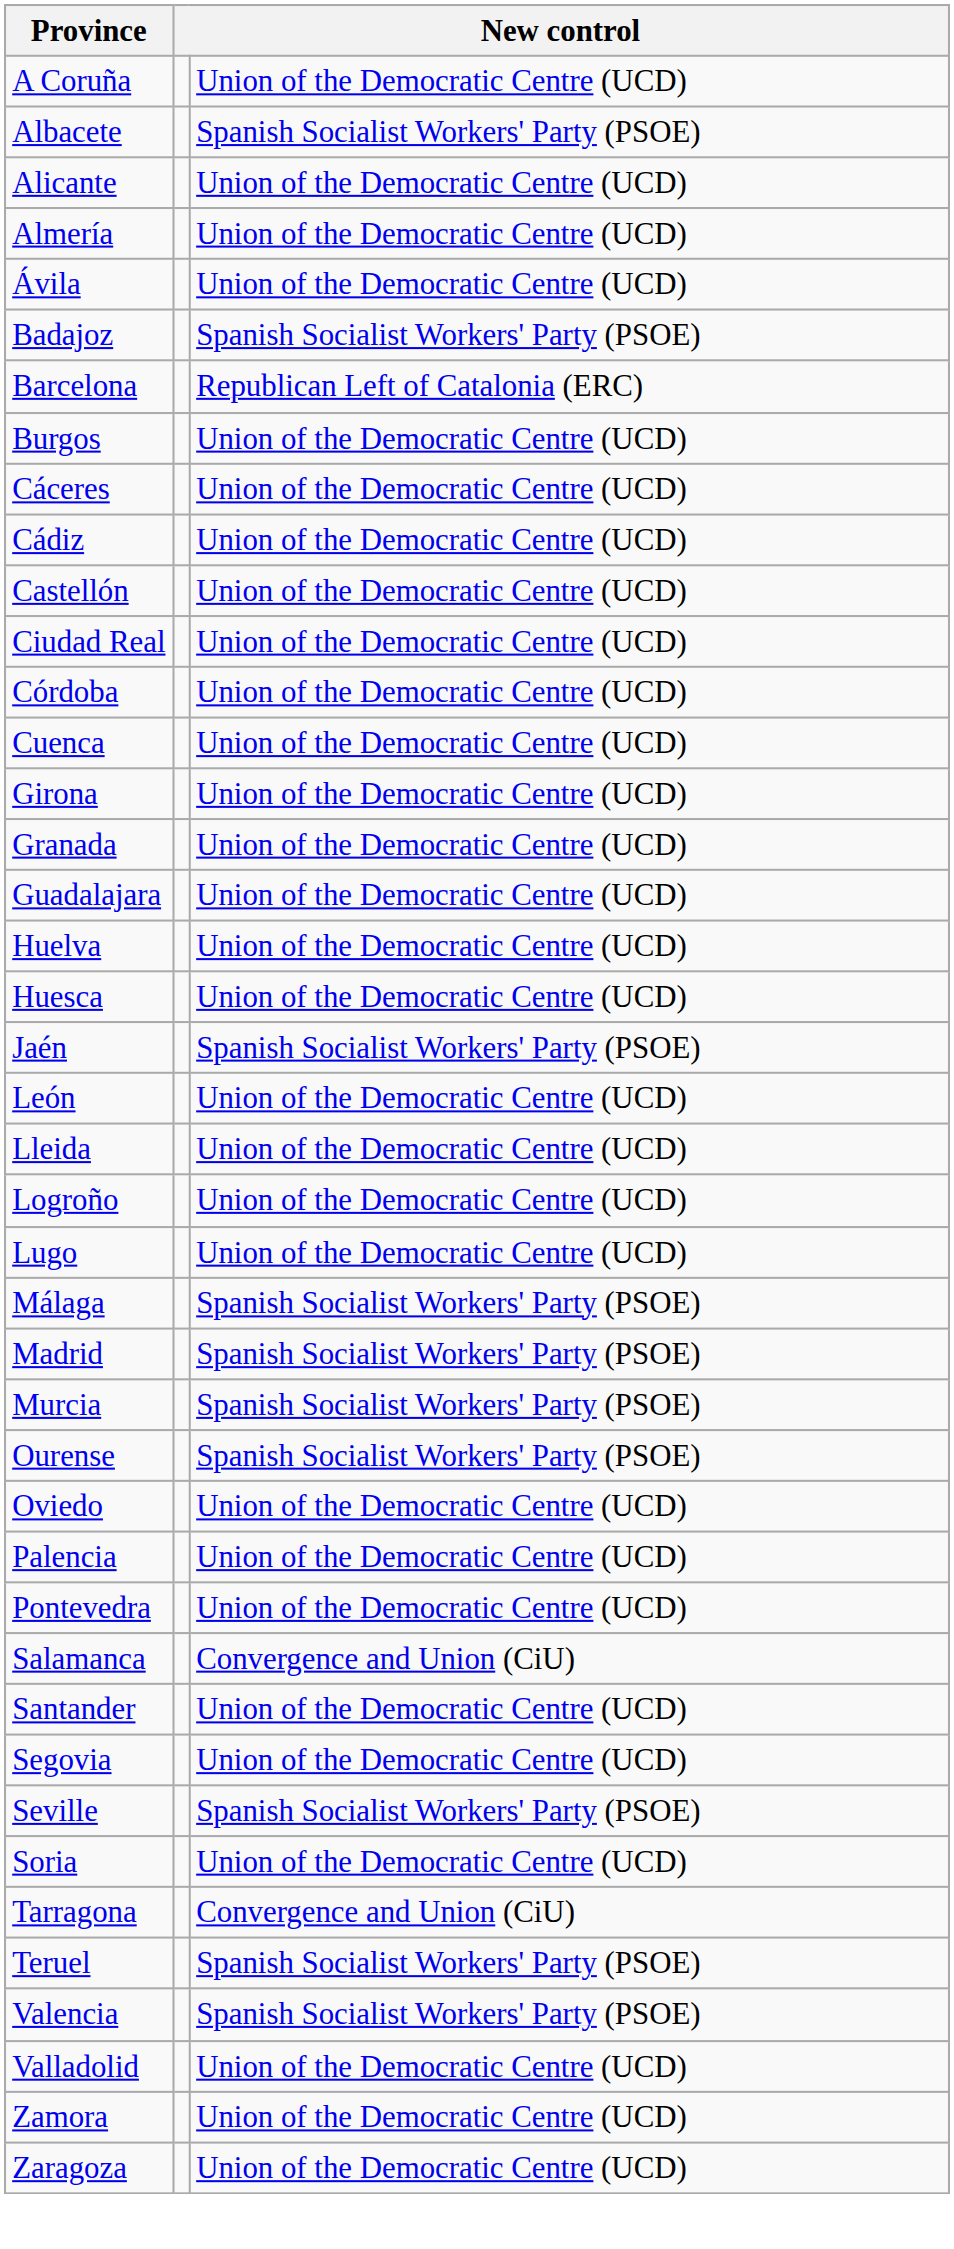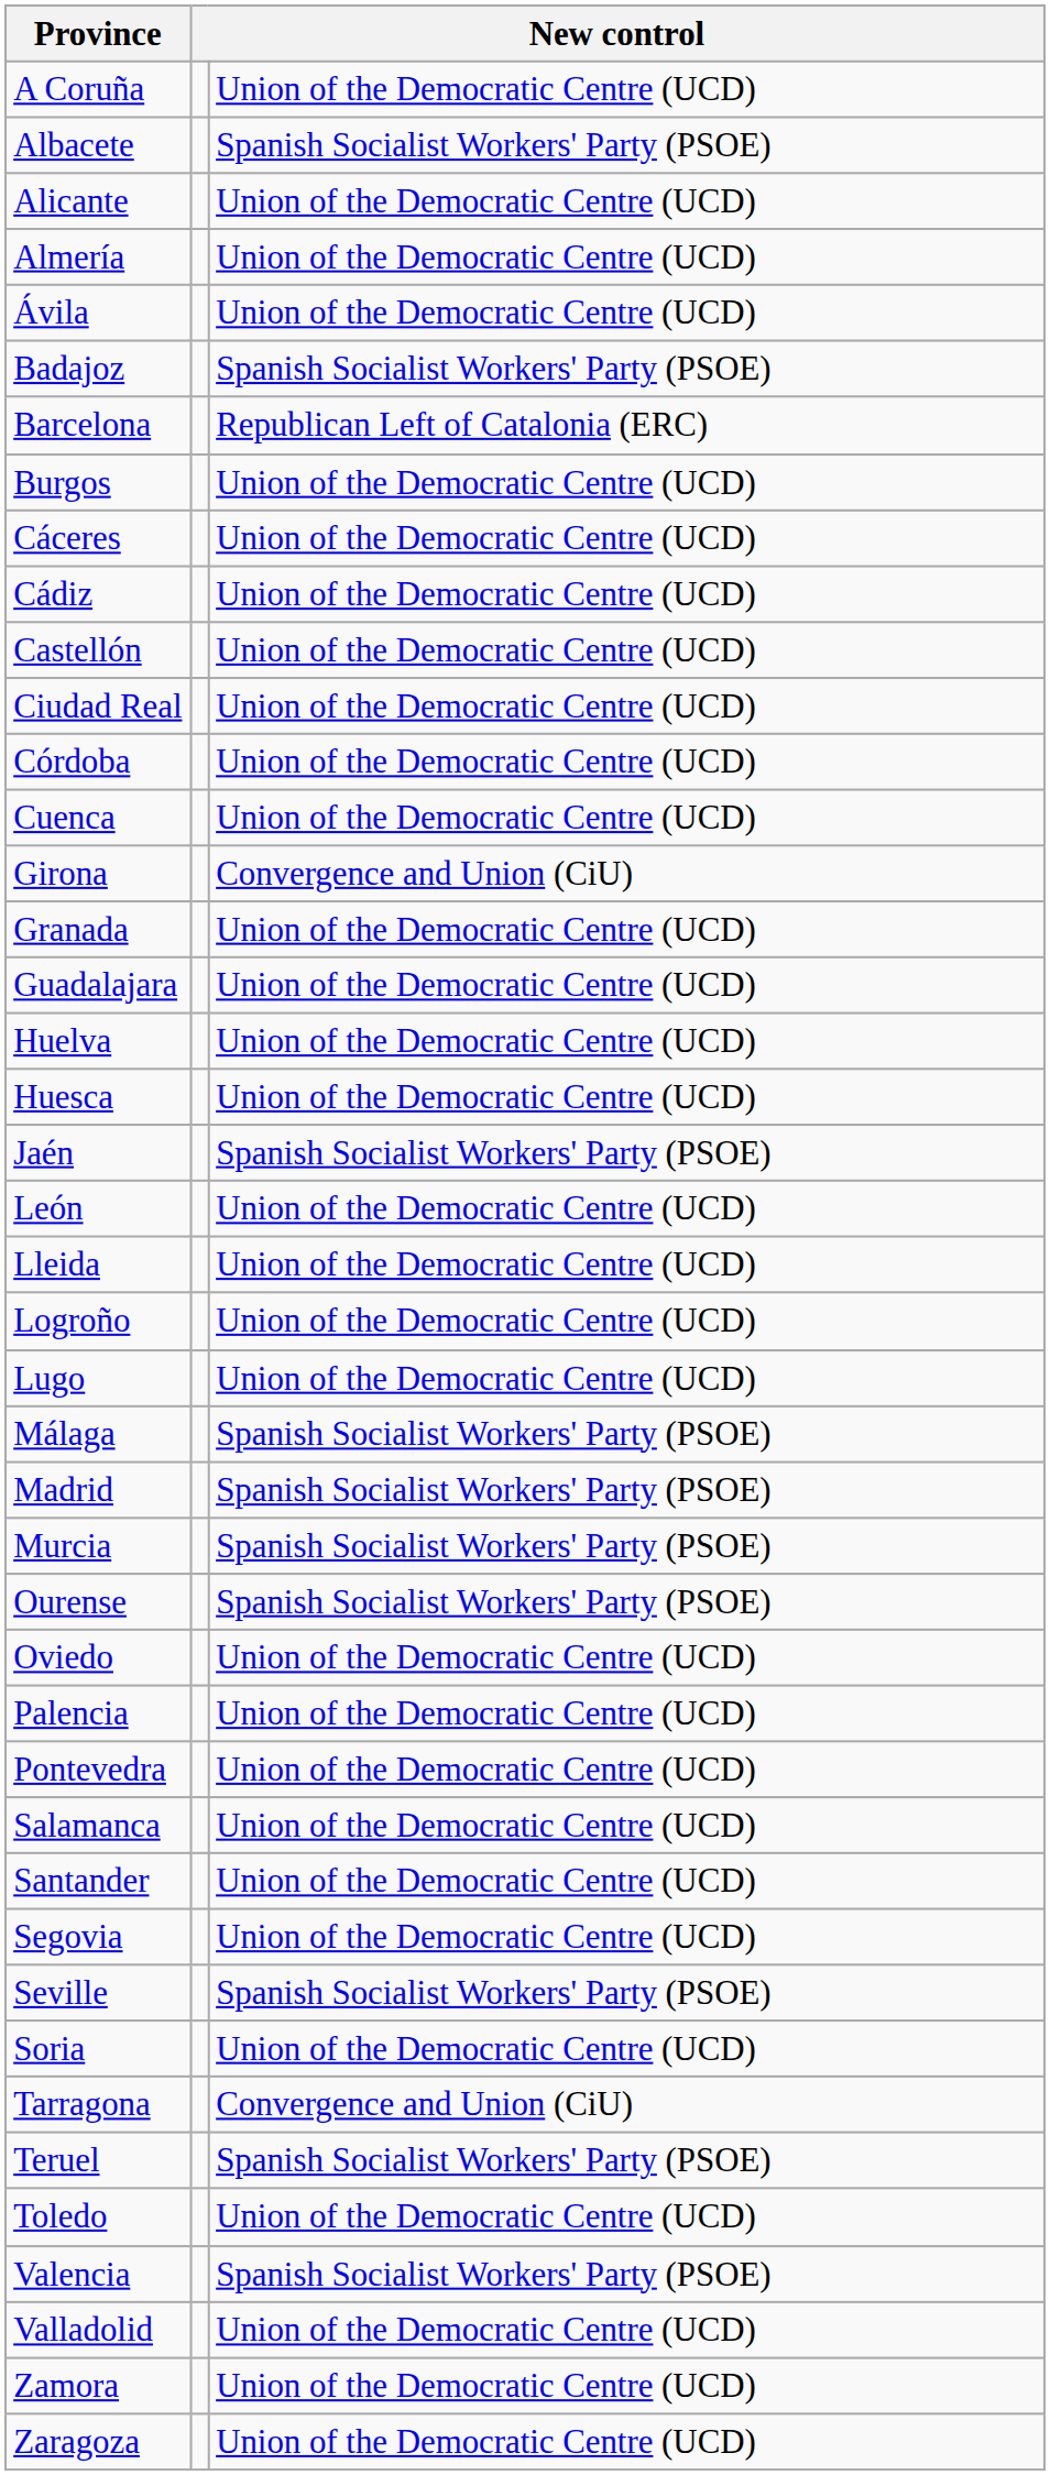Girona | column 3: Union of the Democratic Centre (UCD) -> Convergence and Union (CiU)
Salamanca | column 3: Convergence and Union (CiU) -> Union of the Democratic Centre (UCD)
+ row: Toledo | Union of the Democratic Centre (UCD)
